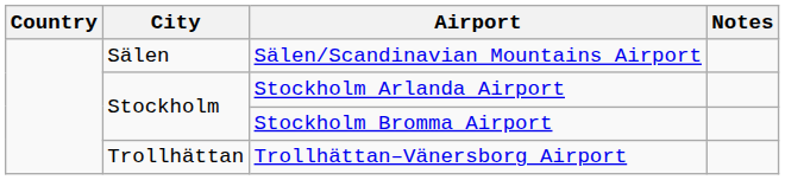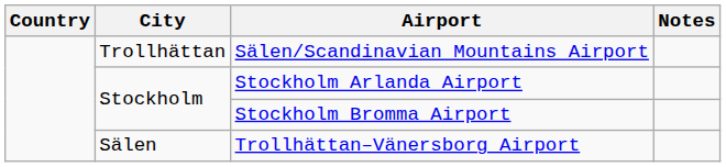Sälen/Scandinavian Mountains Airport | City: Sälen -> Trollhättan
Trollhättan–Vänersborg Airport | City: Trollhättan -> Sälen
